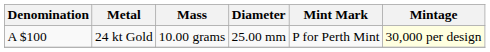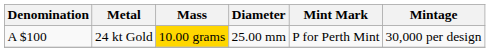24 kt Gold | Mass: no background -> gold background
24 kt Gold | Mintage: lightyellow background -> no background
